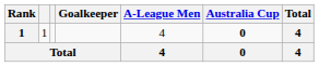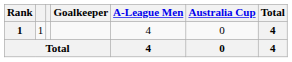row 2 | Australia Cup: bold -> normal
